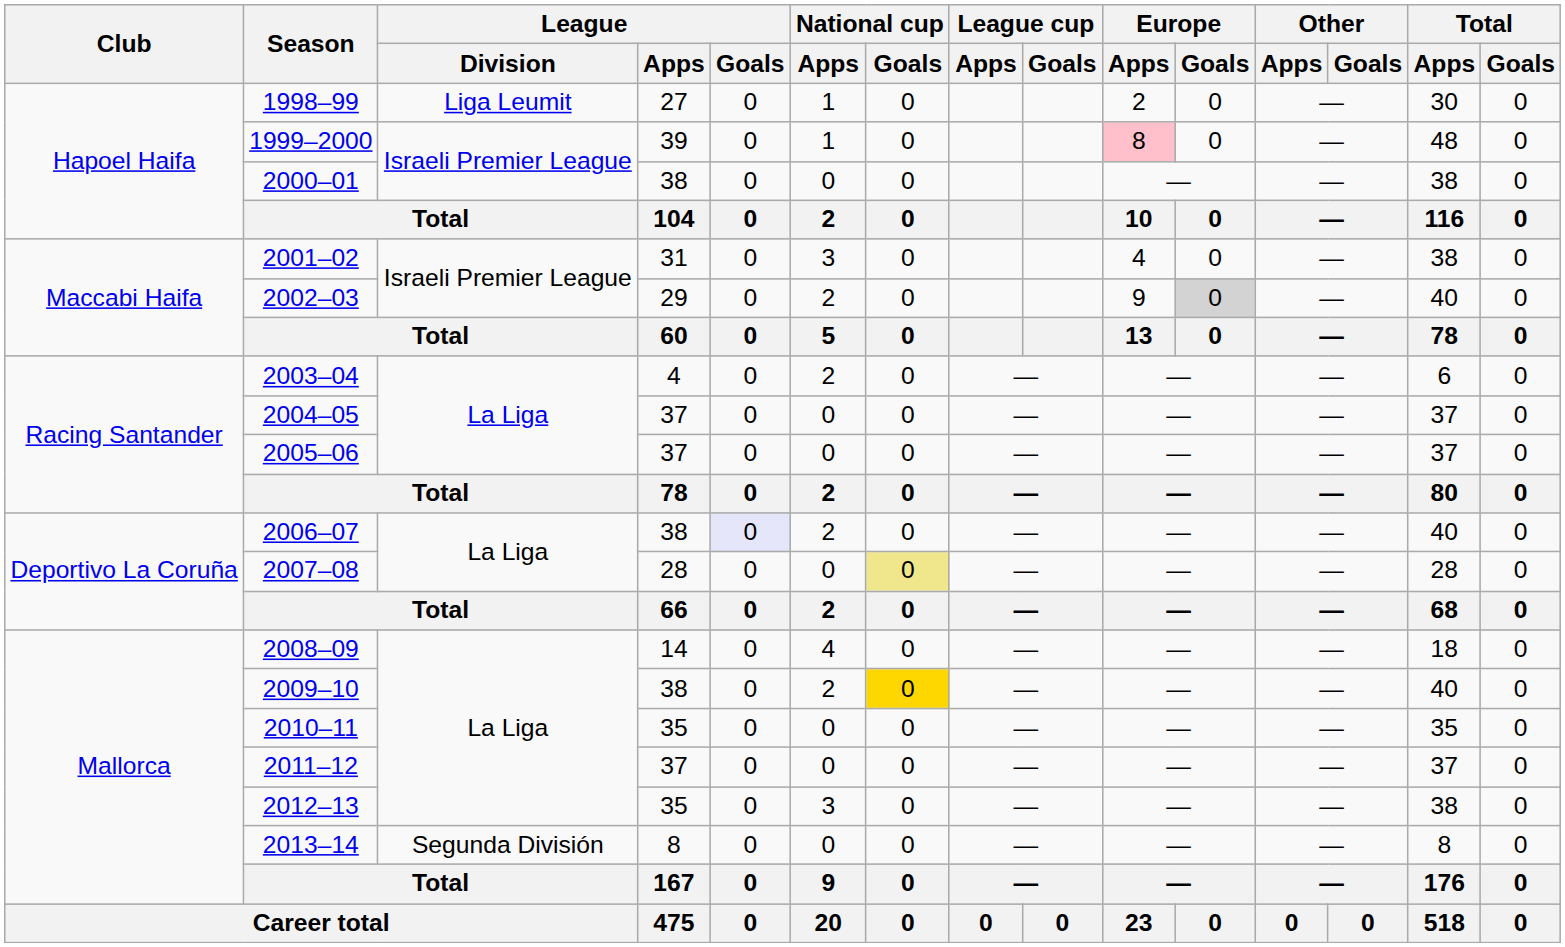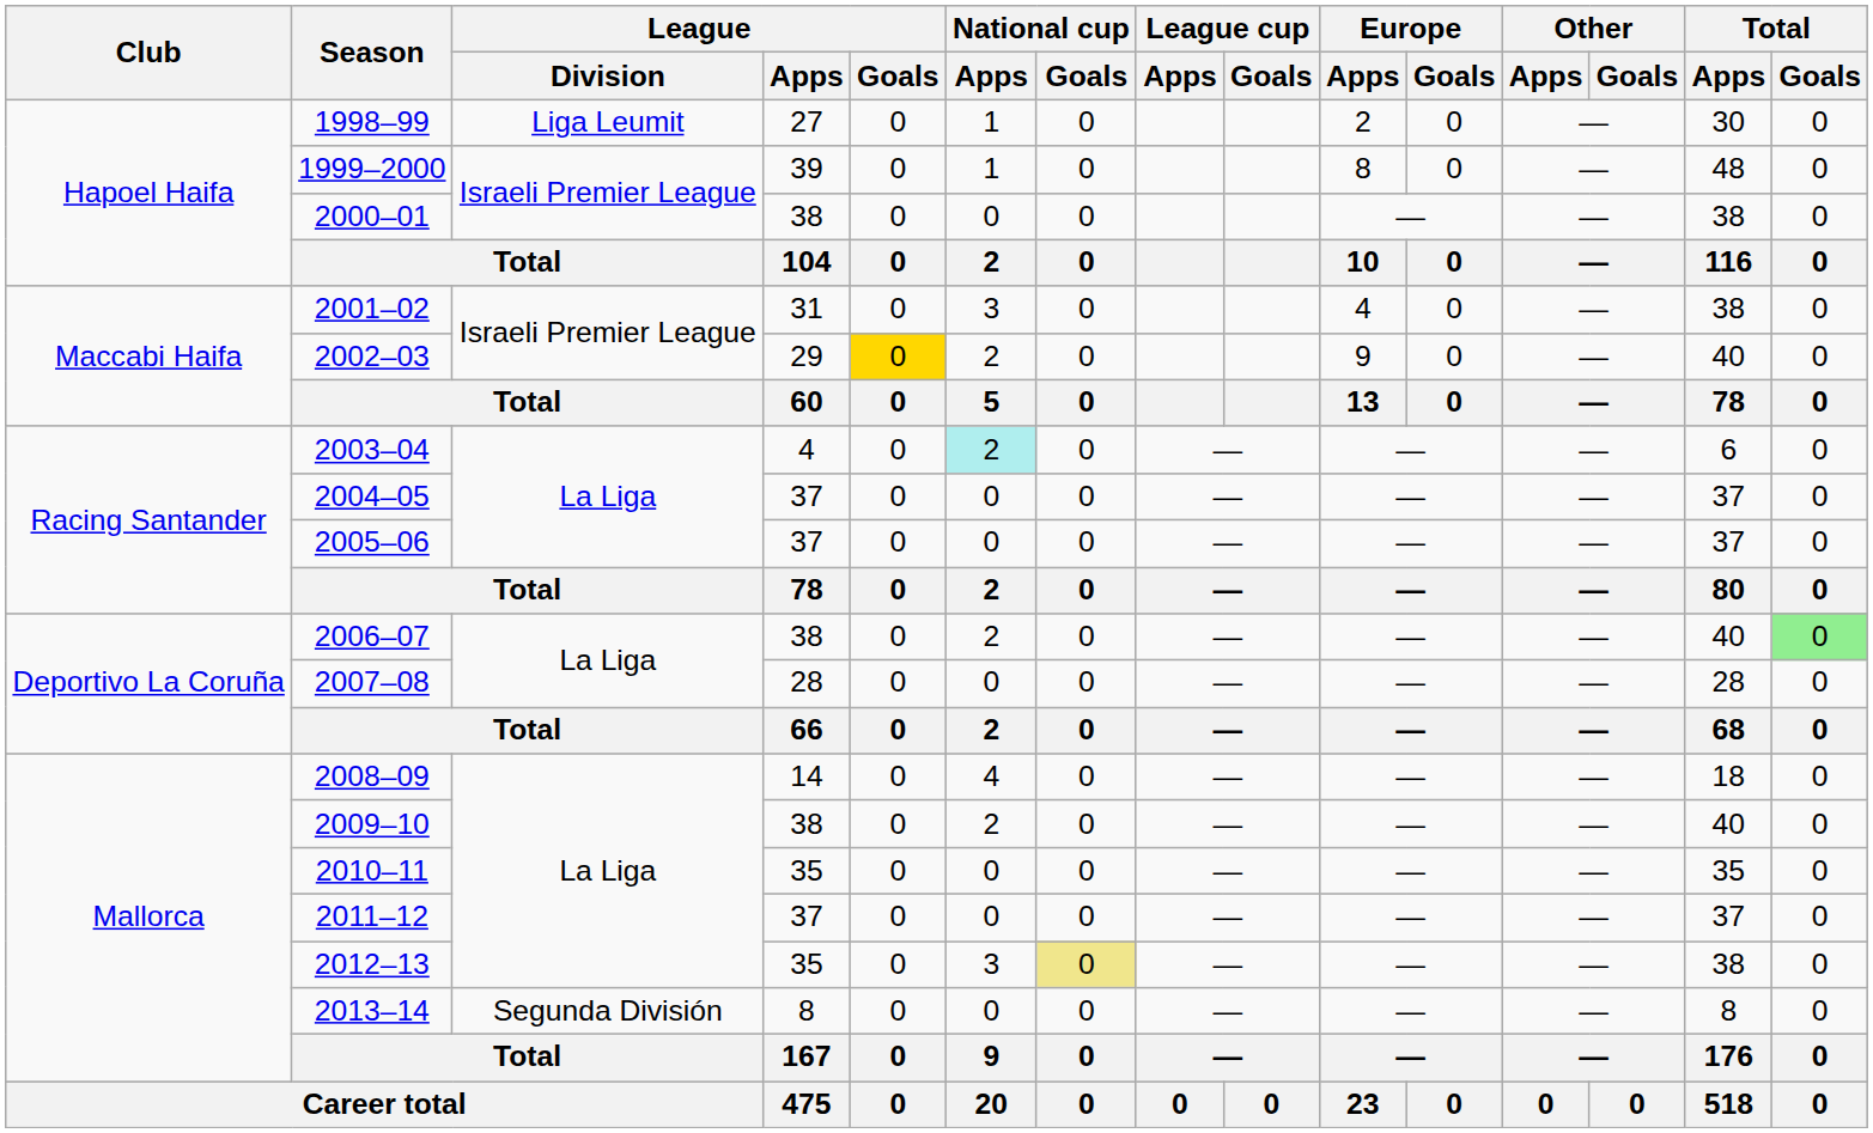1999–2000 | Europe / Apps: pink background -> no background
2002–03 | League / Goals: no background -> gold background
2002–03 | Europe / Goals: lightgrey background -> no background
2003–04 | National cup / Apps: no background -> paleturquoise background
2006–07 | League / Goals: lavender background -> no background
2006–07 | Total / Goals: no background -> lightgreen background
2007–08 | National cup / Goals: khaki background -> no background
2009–10 | National cup / Goals: gold background -> no background
2012–13 | National cup / Goals: no background -> khaki background
